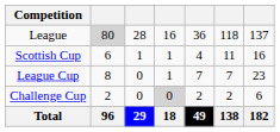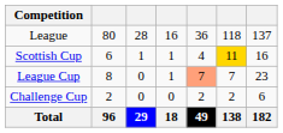League | column 2: lightgrey background -> no background
Scottish Cup | column 6: no background -> gold background
League Cup | column 5: no background -> lightsalmon background
Challenge Cup | column 4: lightgrey background -> no background
